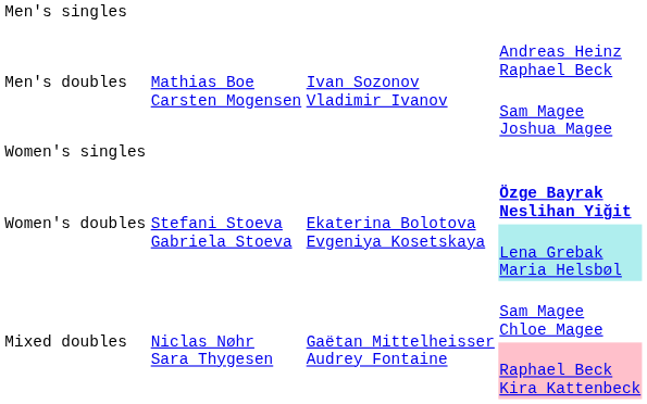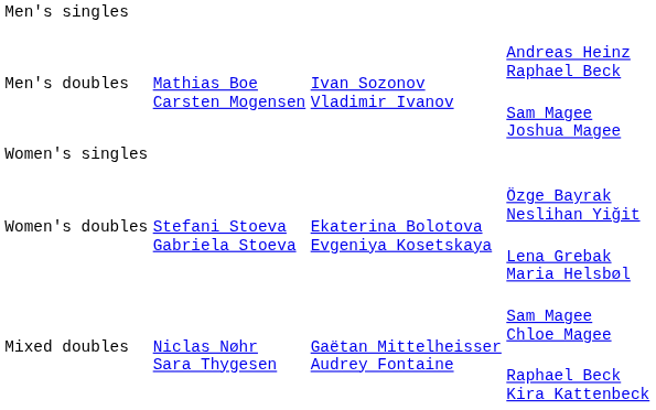Özge Bayrak Neslihan Yiğit | column 4: bold -> normal
Lena Grebak Maria Helsbøl | column 4: paleturquoise background -> no background
Raphael Beck Kira Kattenbeck | column 4: pink background -> no background
